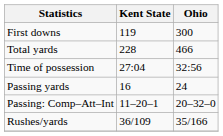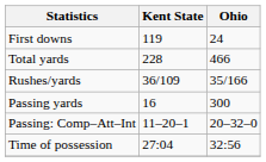First downs | Ohio: 300 -> 24
rows swapped: Rushes/yards <-> Time of possession
Passing yards | Ohio: 24 -> 300
